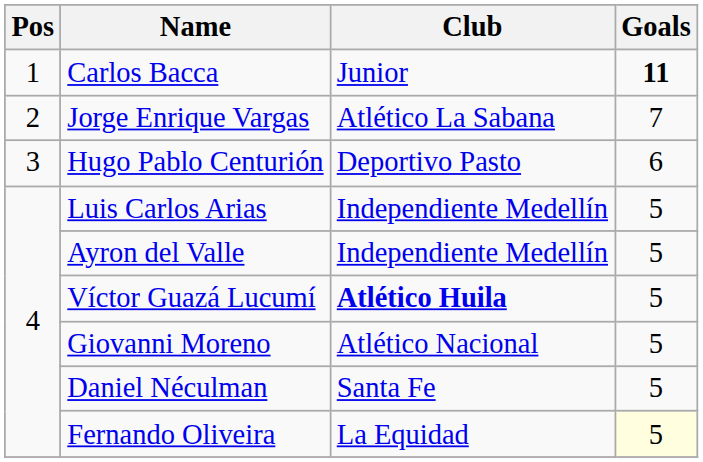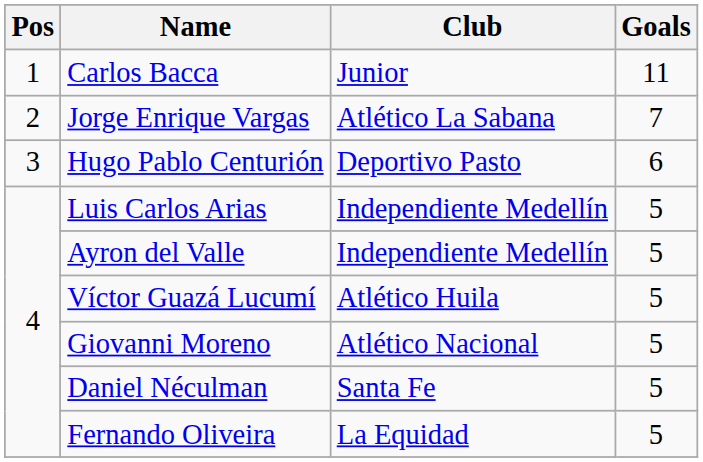Carlos Bacca | Goals: bold -> normal
Víctor Guazá Lucumí | Club: bold -> normal
Fernando Oliveira | Goals: lightyellow background -> no background
